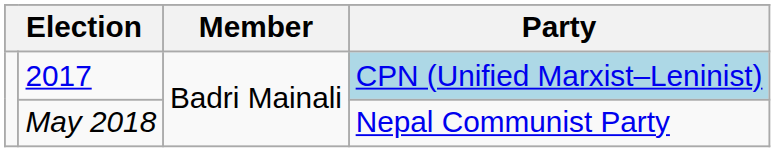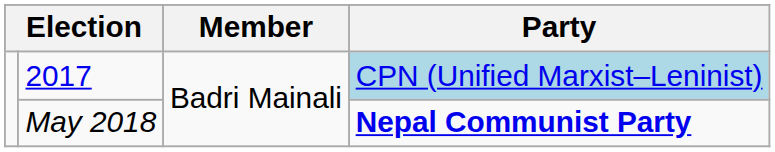May 2018 | Party: normal -> bold
